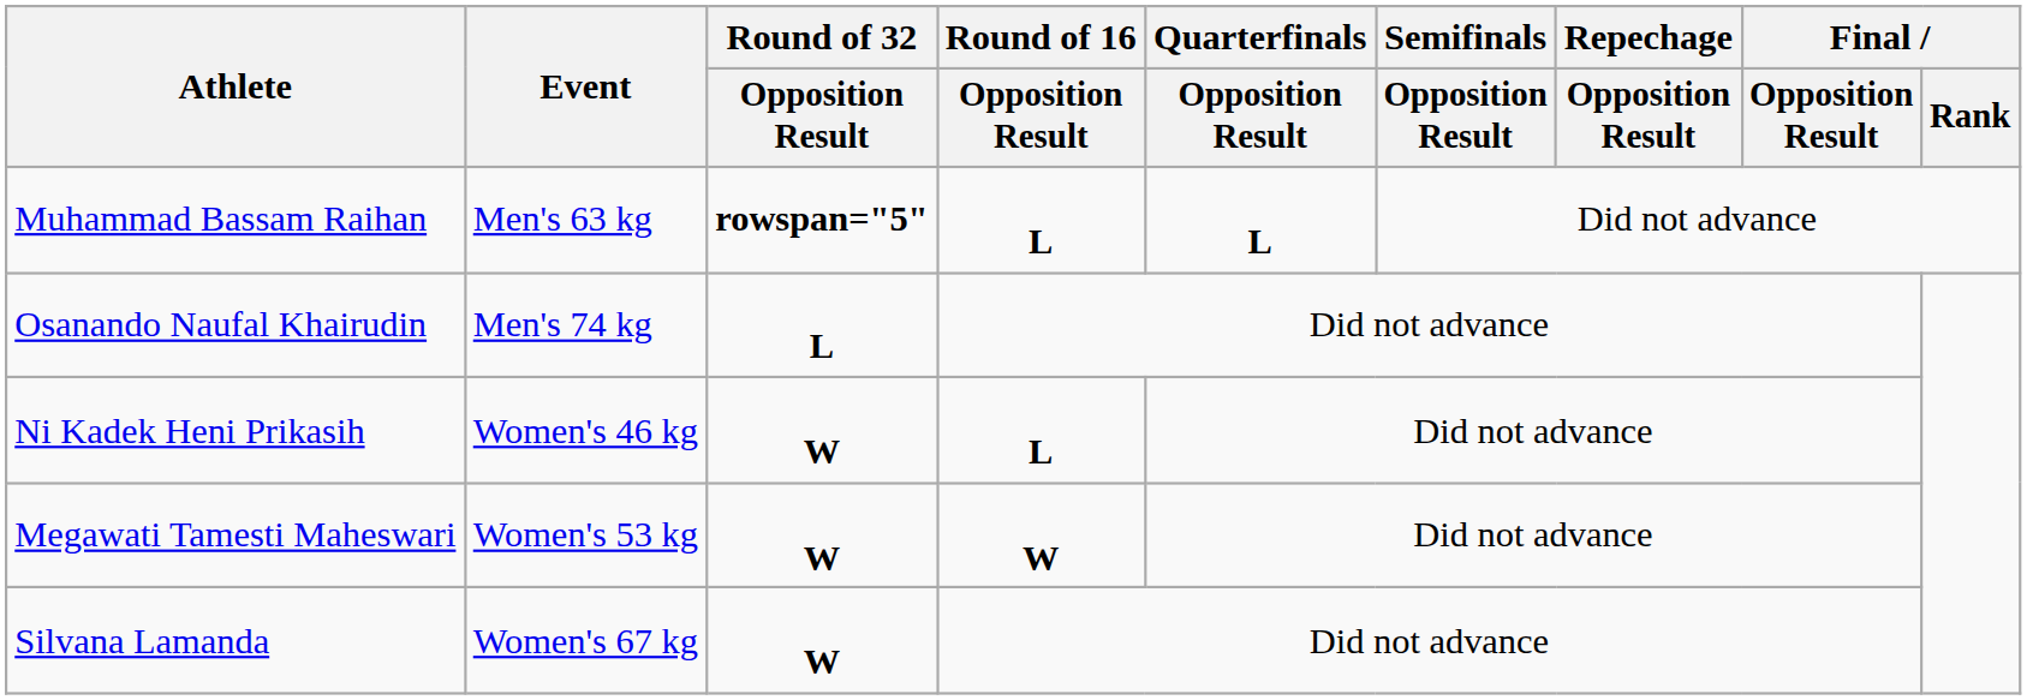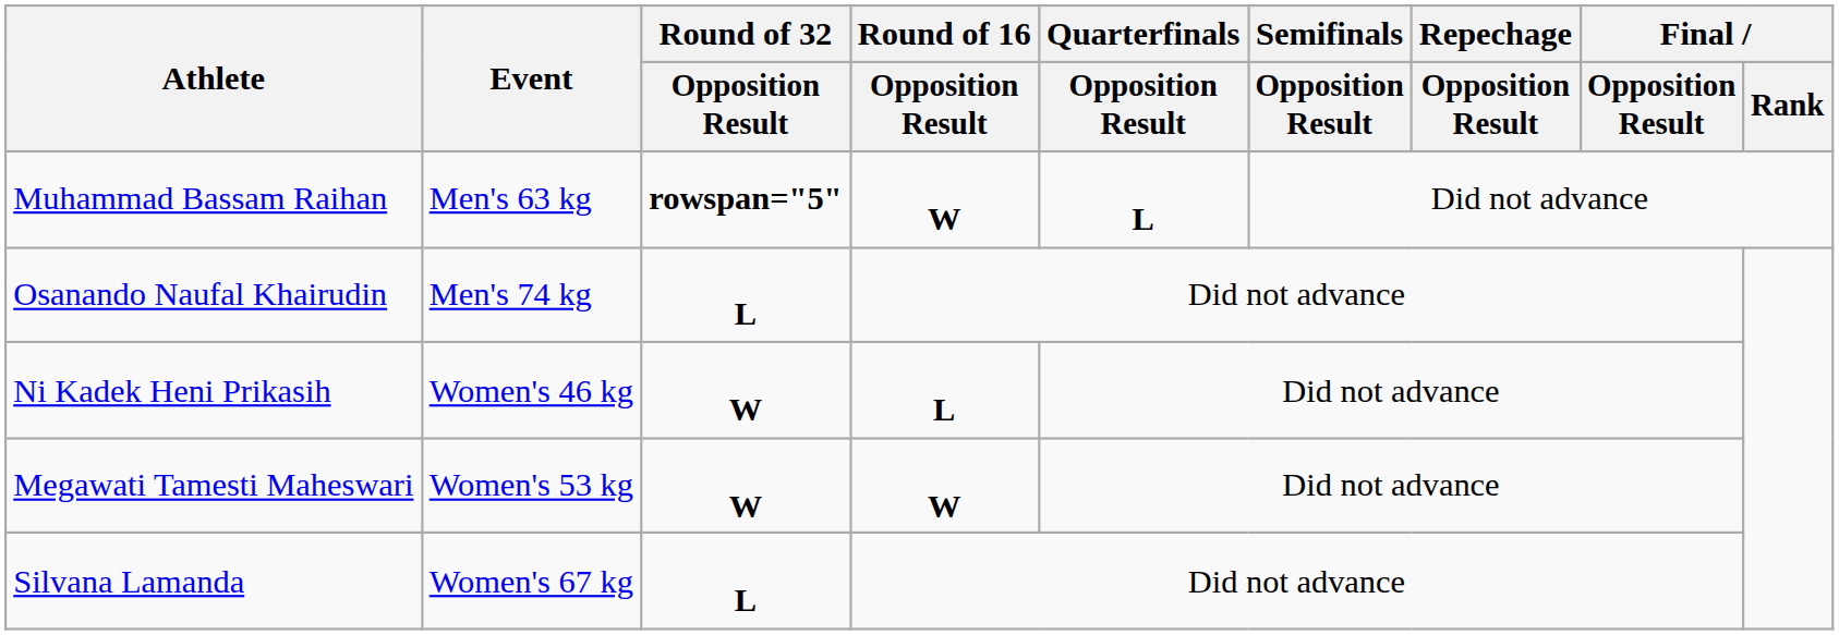Muhammad Bassam Raihan | Round of 16 / Opposition Result: L -> W
Silvana Lamanda | Round of 32 / Opposition Result: W -> L
